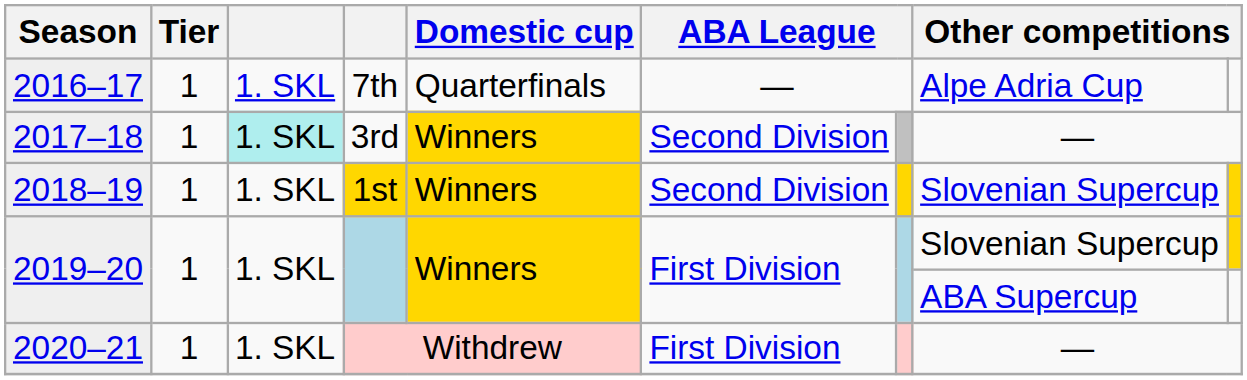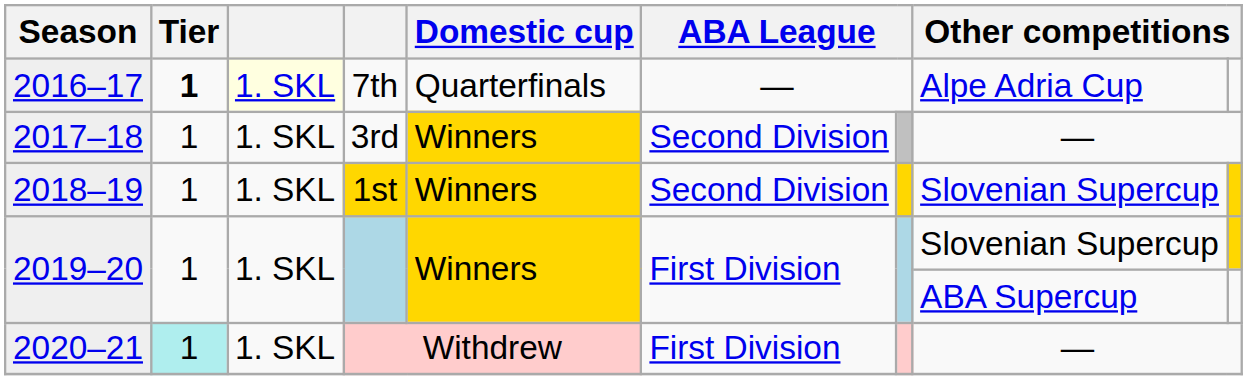2016–17 | Tier: normal -> bold
2016–17 | column 3: no background -> lightyellow background
2017–18 | column 3: paleturquoise background -> no background
2020–21 | Tier: no background -> paleturquoise background
